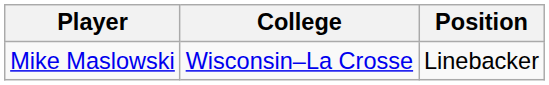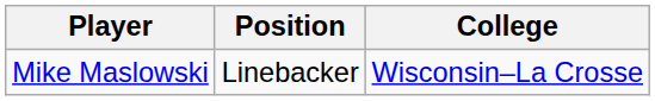columns swapped: Position <-> College
